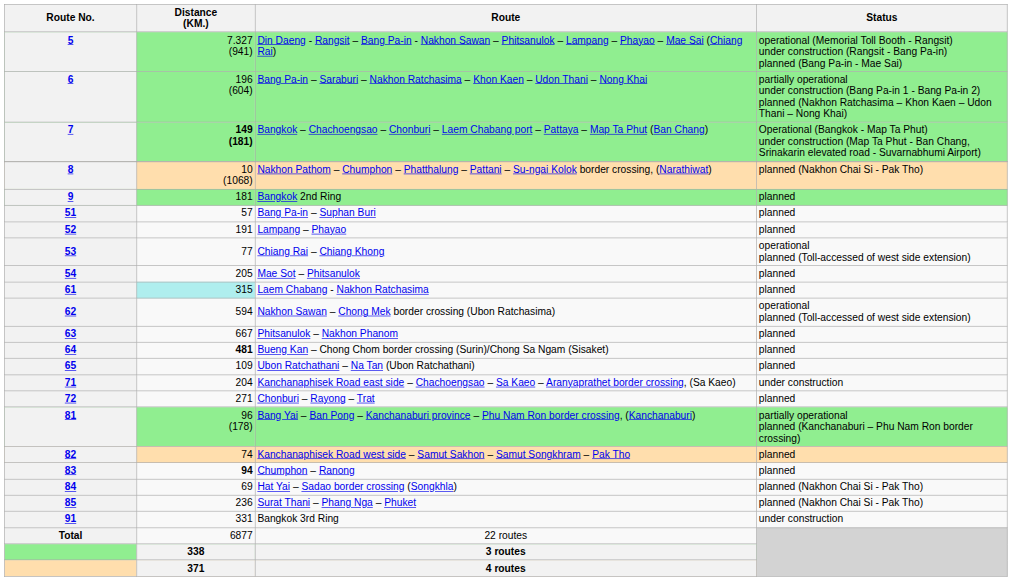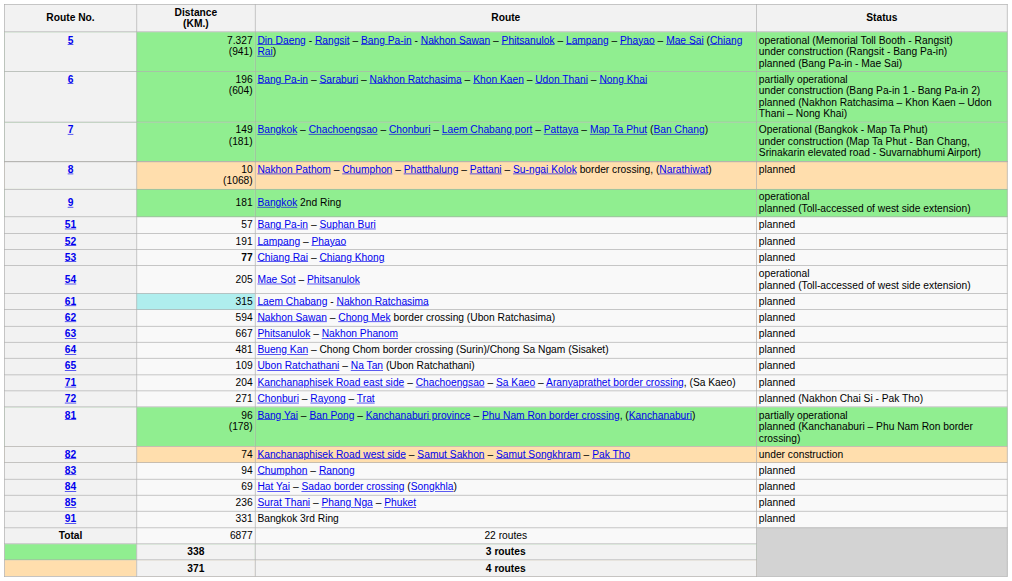7 | Distance (KM.): bold -> normal
8 | Status: planned (Nakhon Chai Si - Pak Tho) -> planned
9 | Status: planned -> operational planned (Toll-accessed of west side extension)
53 | Distance (KM.): normal -> bold
53 | Status: operational planned (Toll-accessed of west side extension) -> planned
54 | Status: planned -> operational planned (Toll-accessed of west side extension)
62 | Status: operational planned (Toll-accessed of west side extension) -> planned
64 | Distance (KM.): bold -> normal
71 | Status: under construction -> planned
72 | Status: planned -> planned (Nakhon Chai Si - Pak Tho)
82 | Status: planned -> under construction
83 | Distance (KM.): bold -> normal
84 | Status: planned (Nakhon Chai Si - Pak Tho) -> planned
85 | Status: planned (Nakhon Chai Si - Pak Tho) -> planned
91 | Status: under construction -> planned
